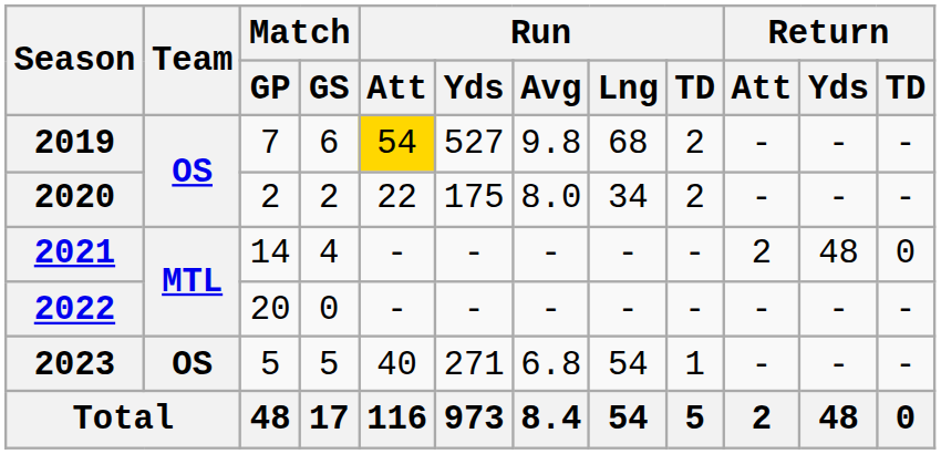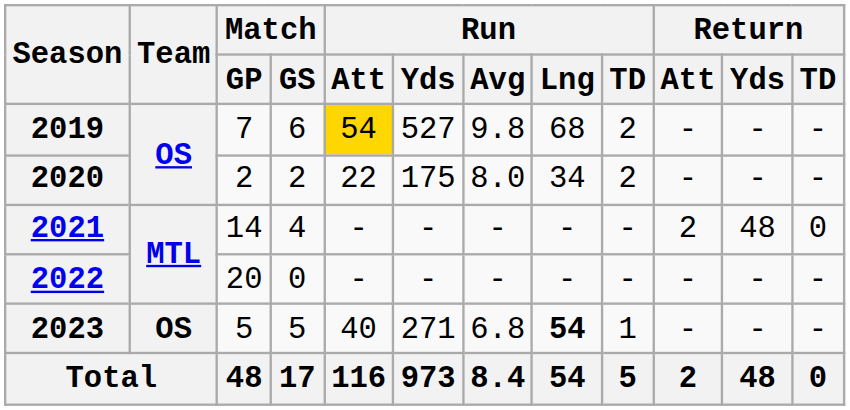2023 | Run / Lng: normal -> bold
